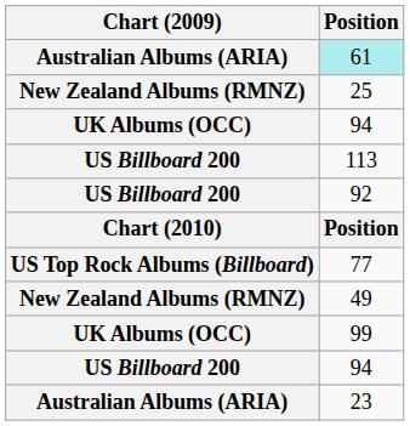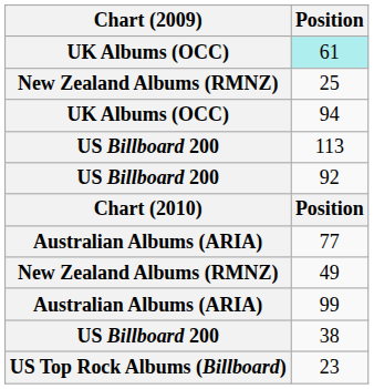row 2 | Chart (2009): Australian Albums (ARIA) -> UK Albums (OCC)
row 8 | Chart (2009): US Top Rock Albums (Billboard) -> Australian Albums (ARIA)
row 10 | Chart (2009): UK Albums (OCC) -> Australian Albums (ARIA)
row 11 | Position: 94 -> 38
row 12 | Chart (2009): Australian Albums (ARIA) -> US Top Rock Albums (Billboard)
